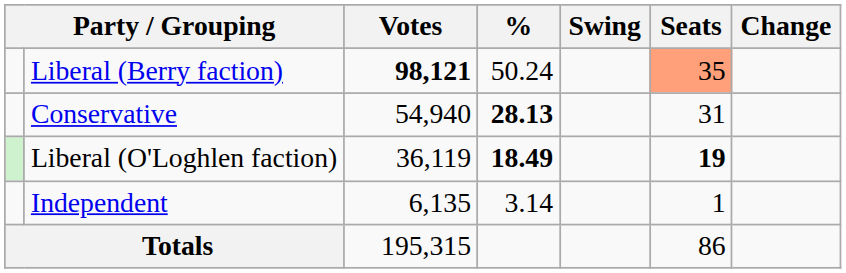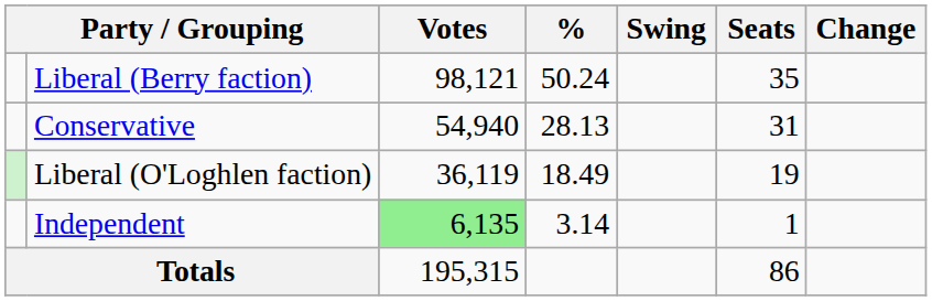Liberal (Berry faction) | Votes: bold -> normal
Liberal (Berry faction) | Seats: lightsalmon background -> no background
Conservative | %: bold -> normal
Liberal (O'Loghlen faction) | %: bold -> normal
Liberal (O'Loghlen faction) | Seats: bold -> normal
Independent | Votes: no background -> lightgreen background
